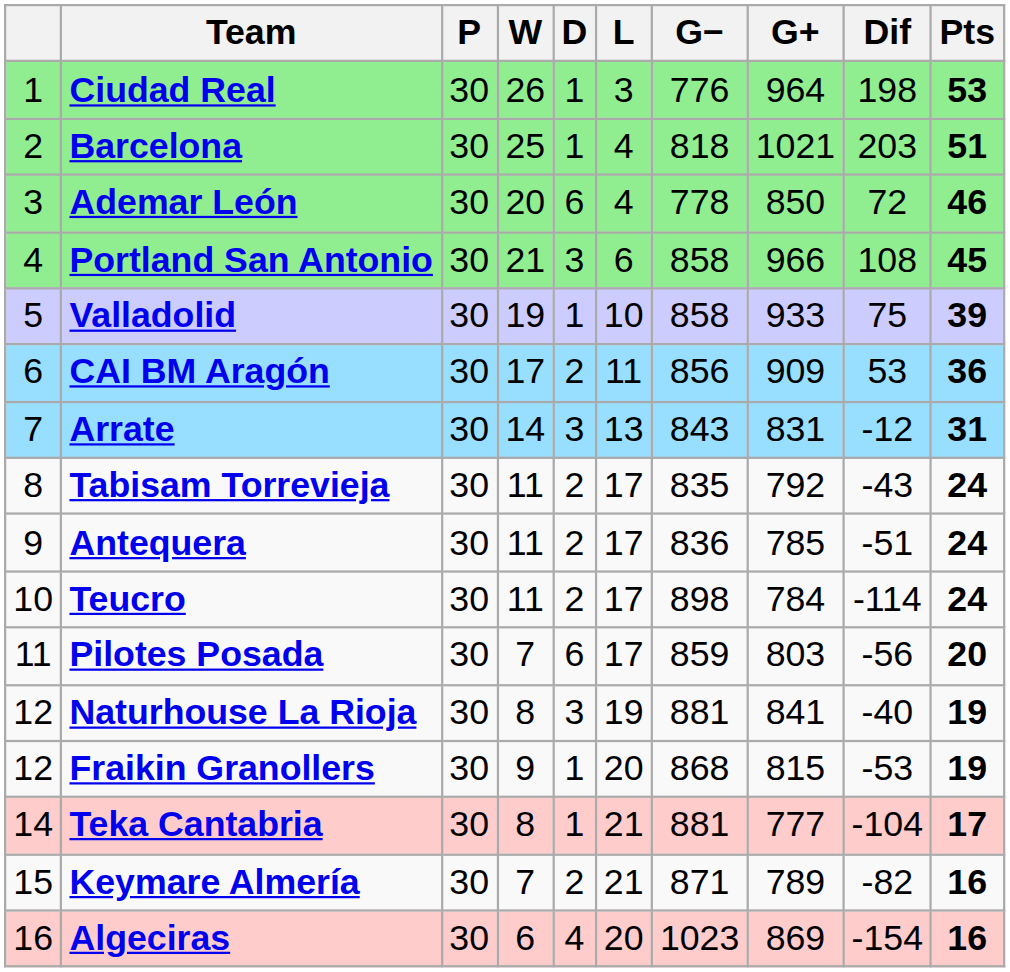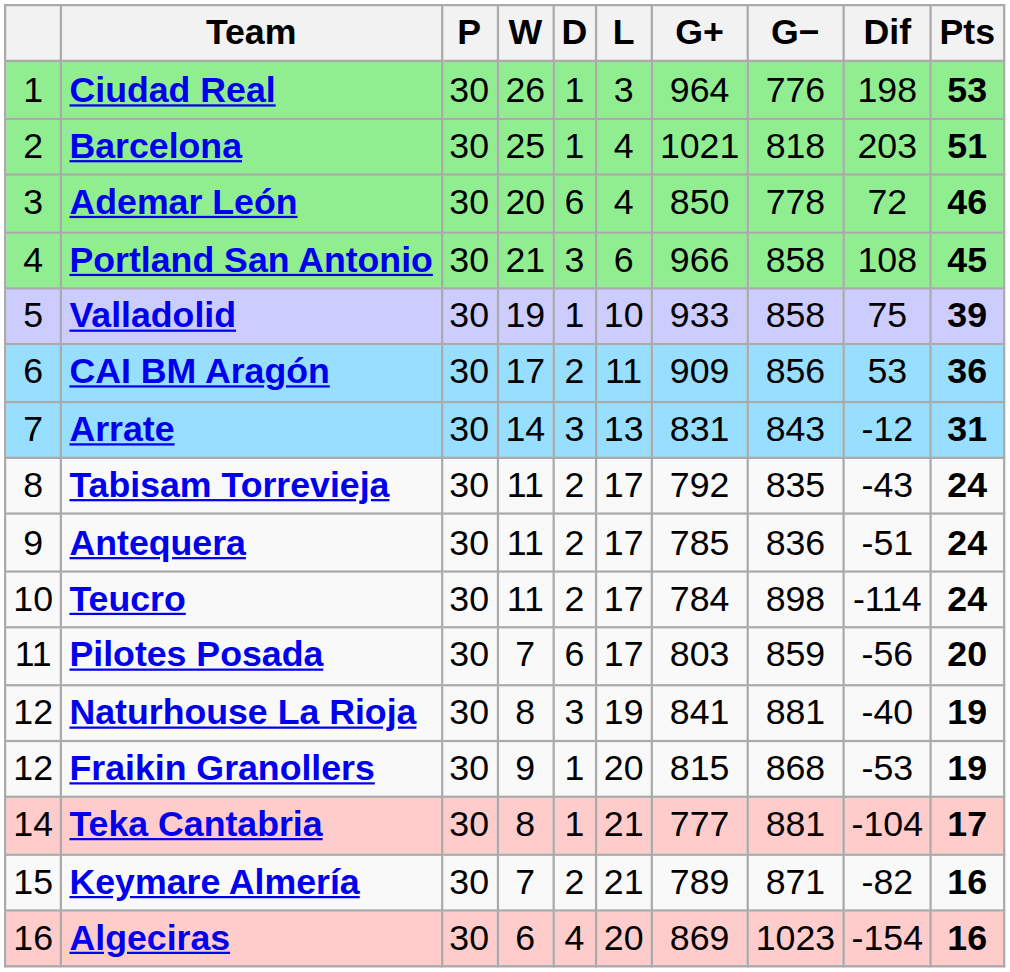columns swapped: G+ <-> G−
